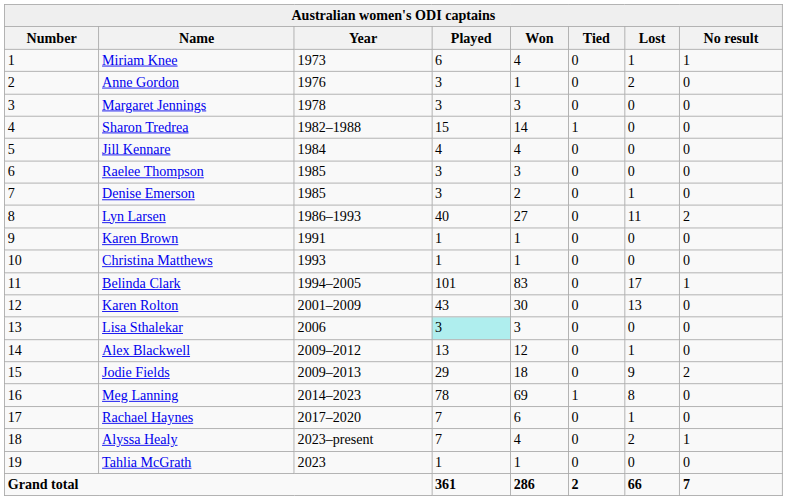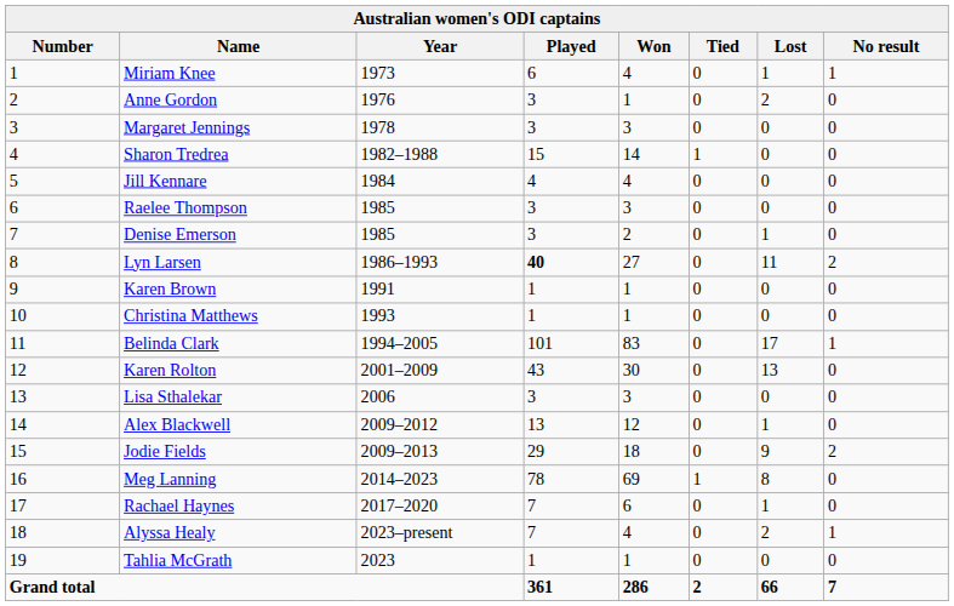Lyn Larsen | Played: normal -> bold
Lisa Sthalekar | Played: paleturquoise background -> no background
